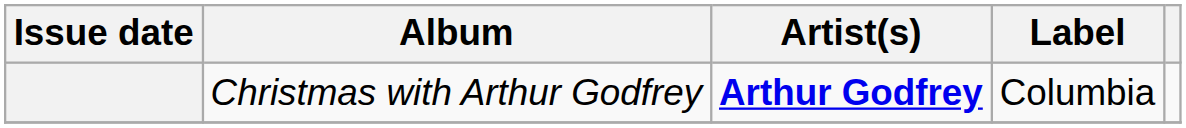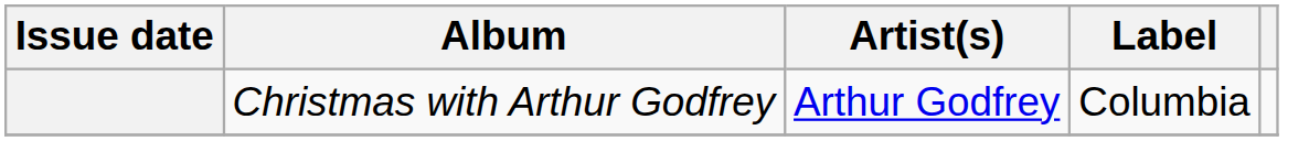Christmas with Arthur Godfrey | Artist(s): bold -> normal
